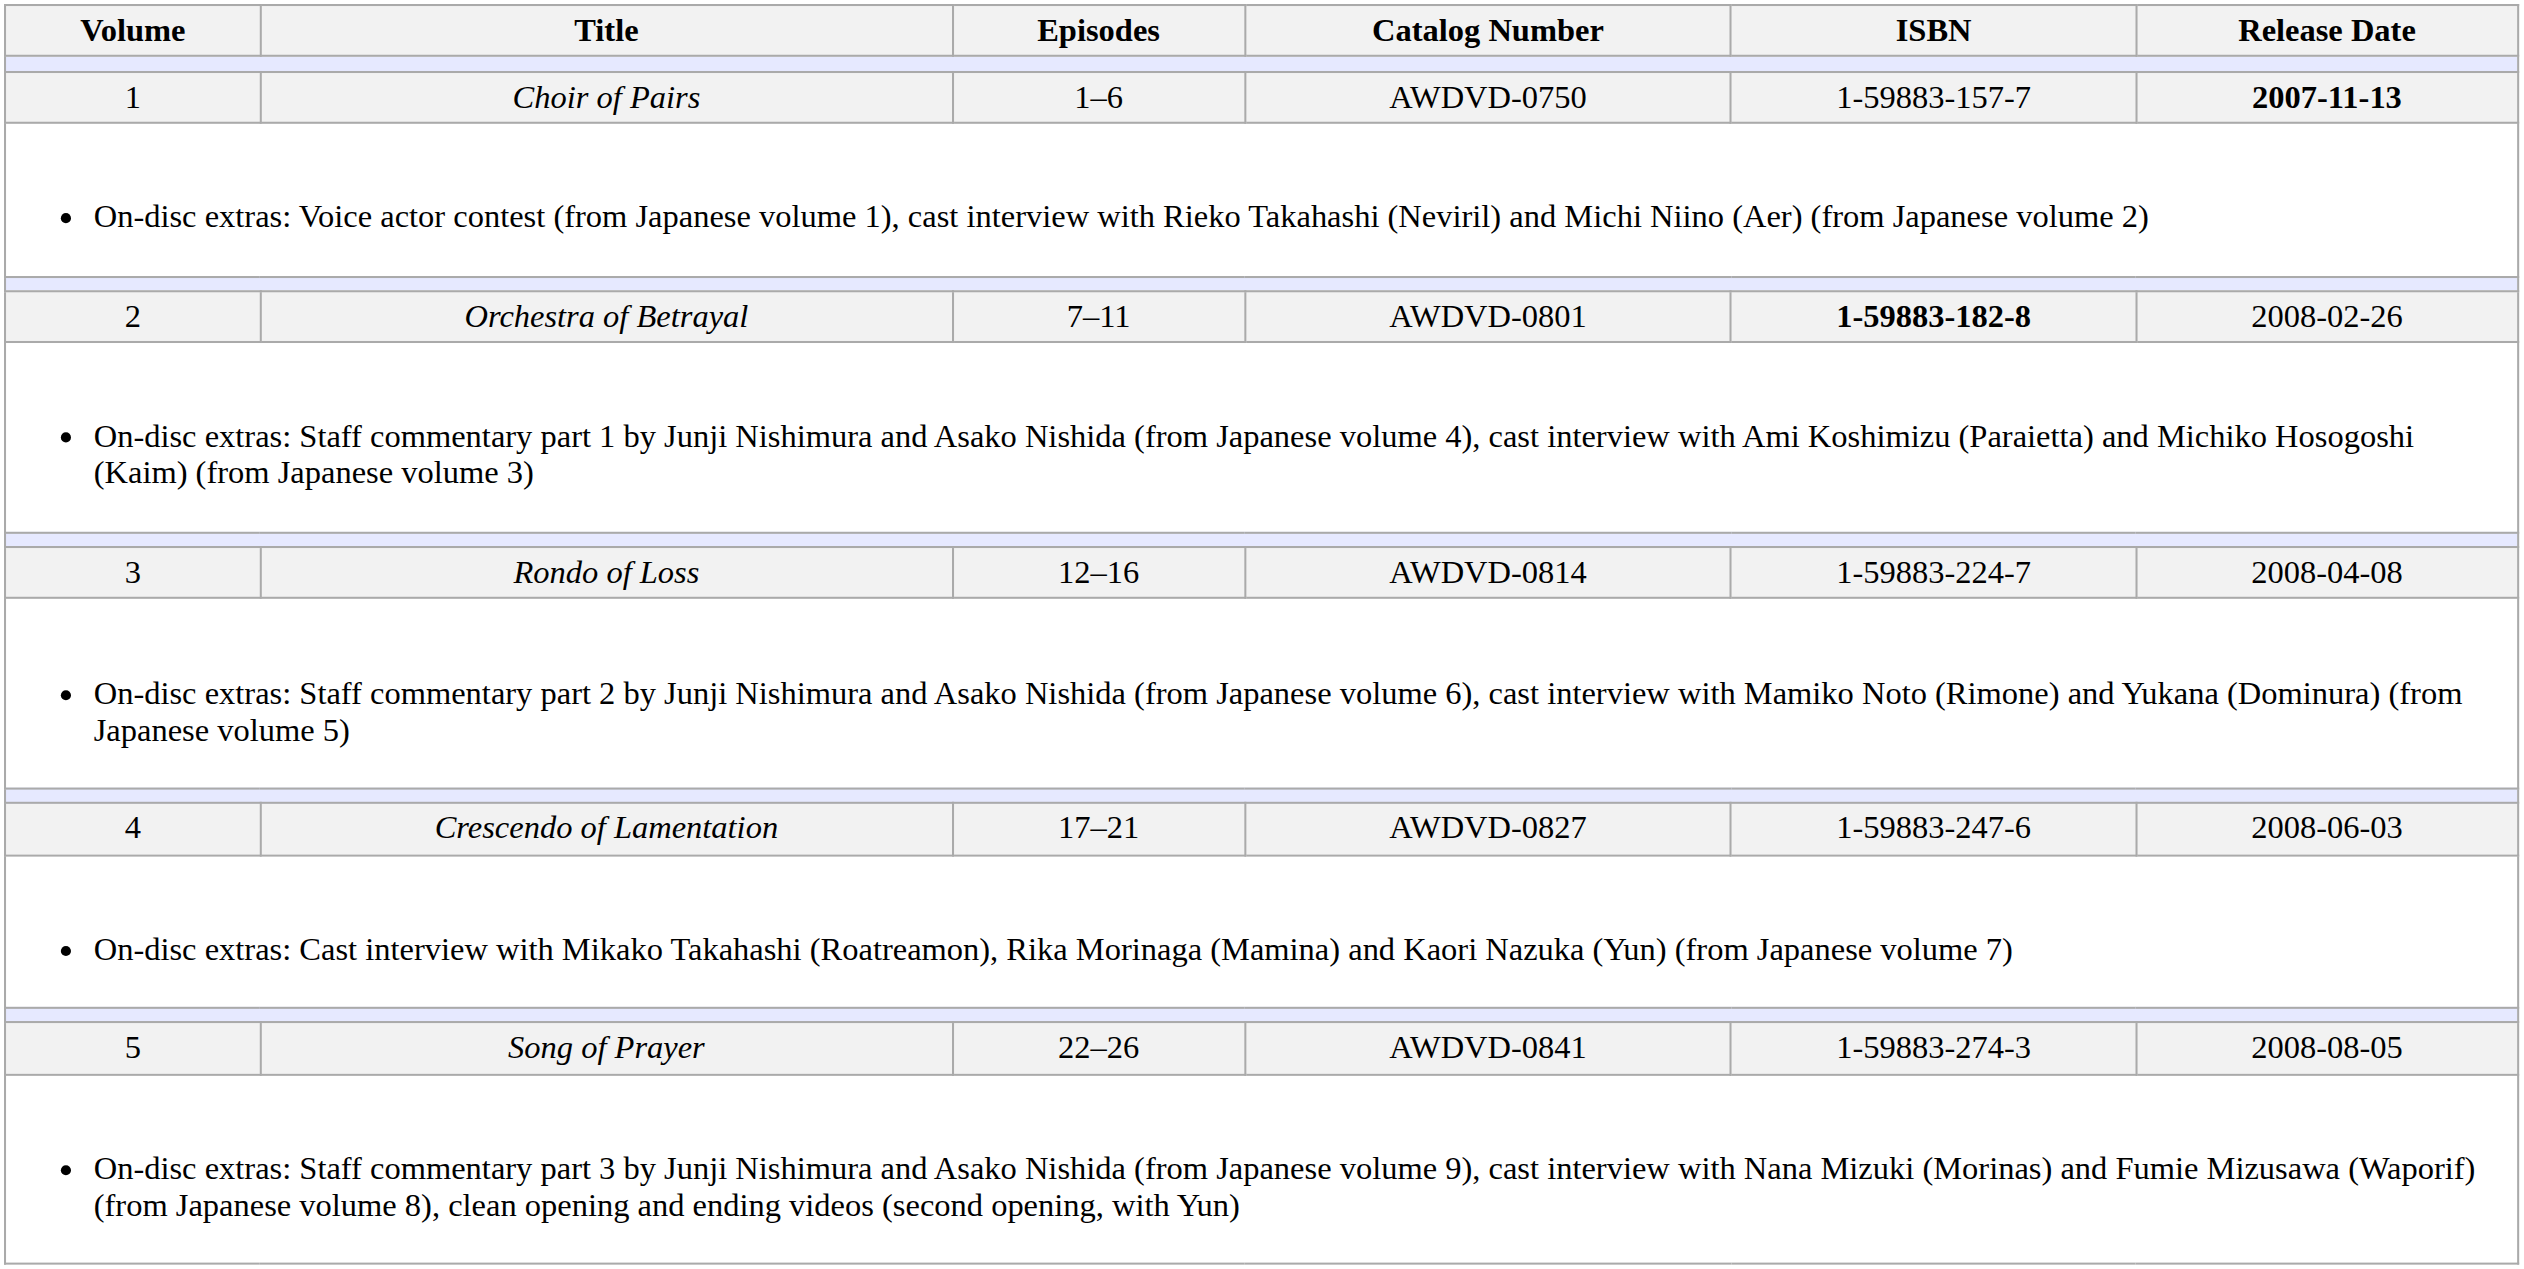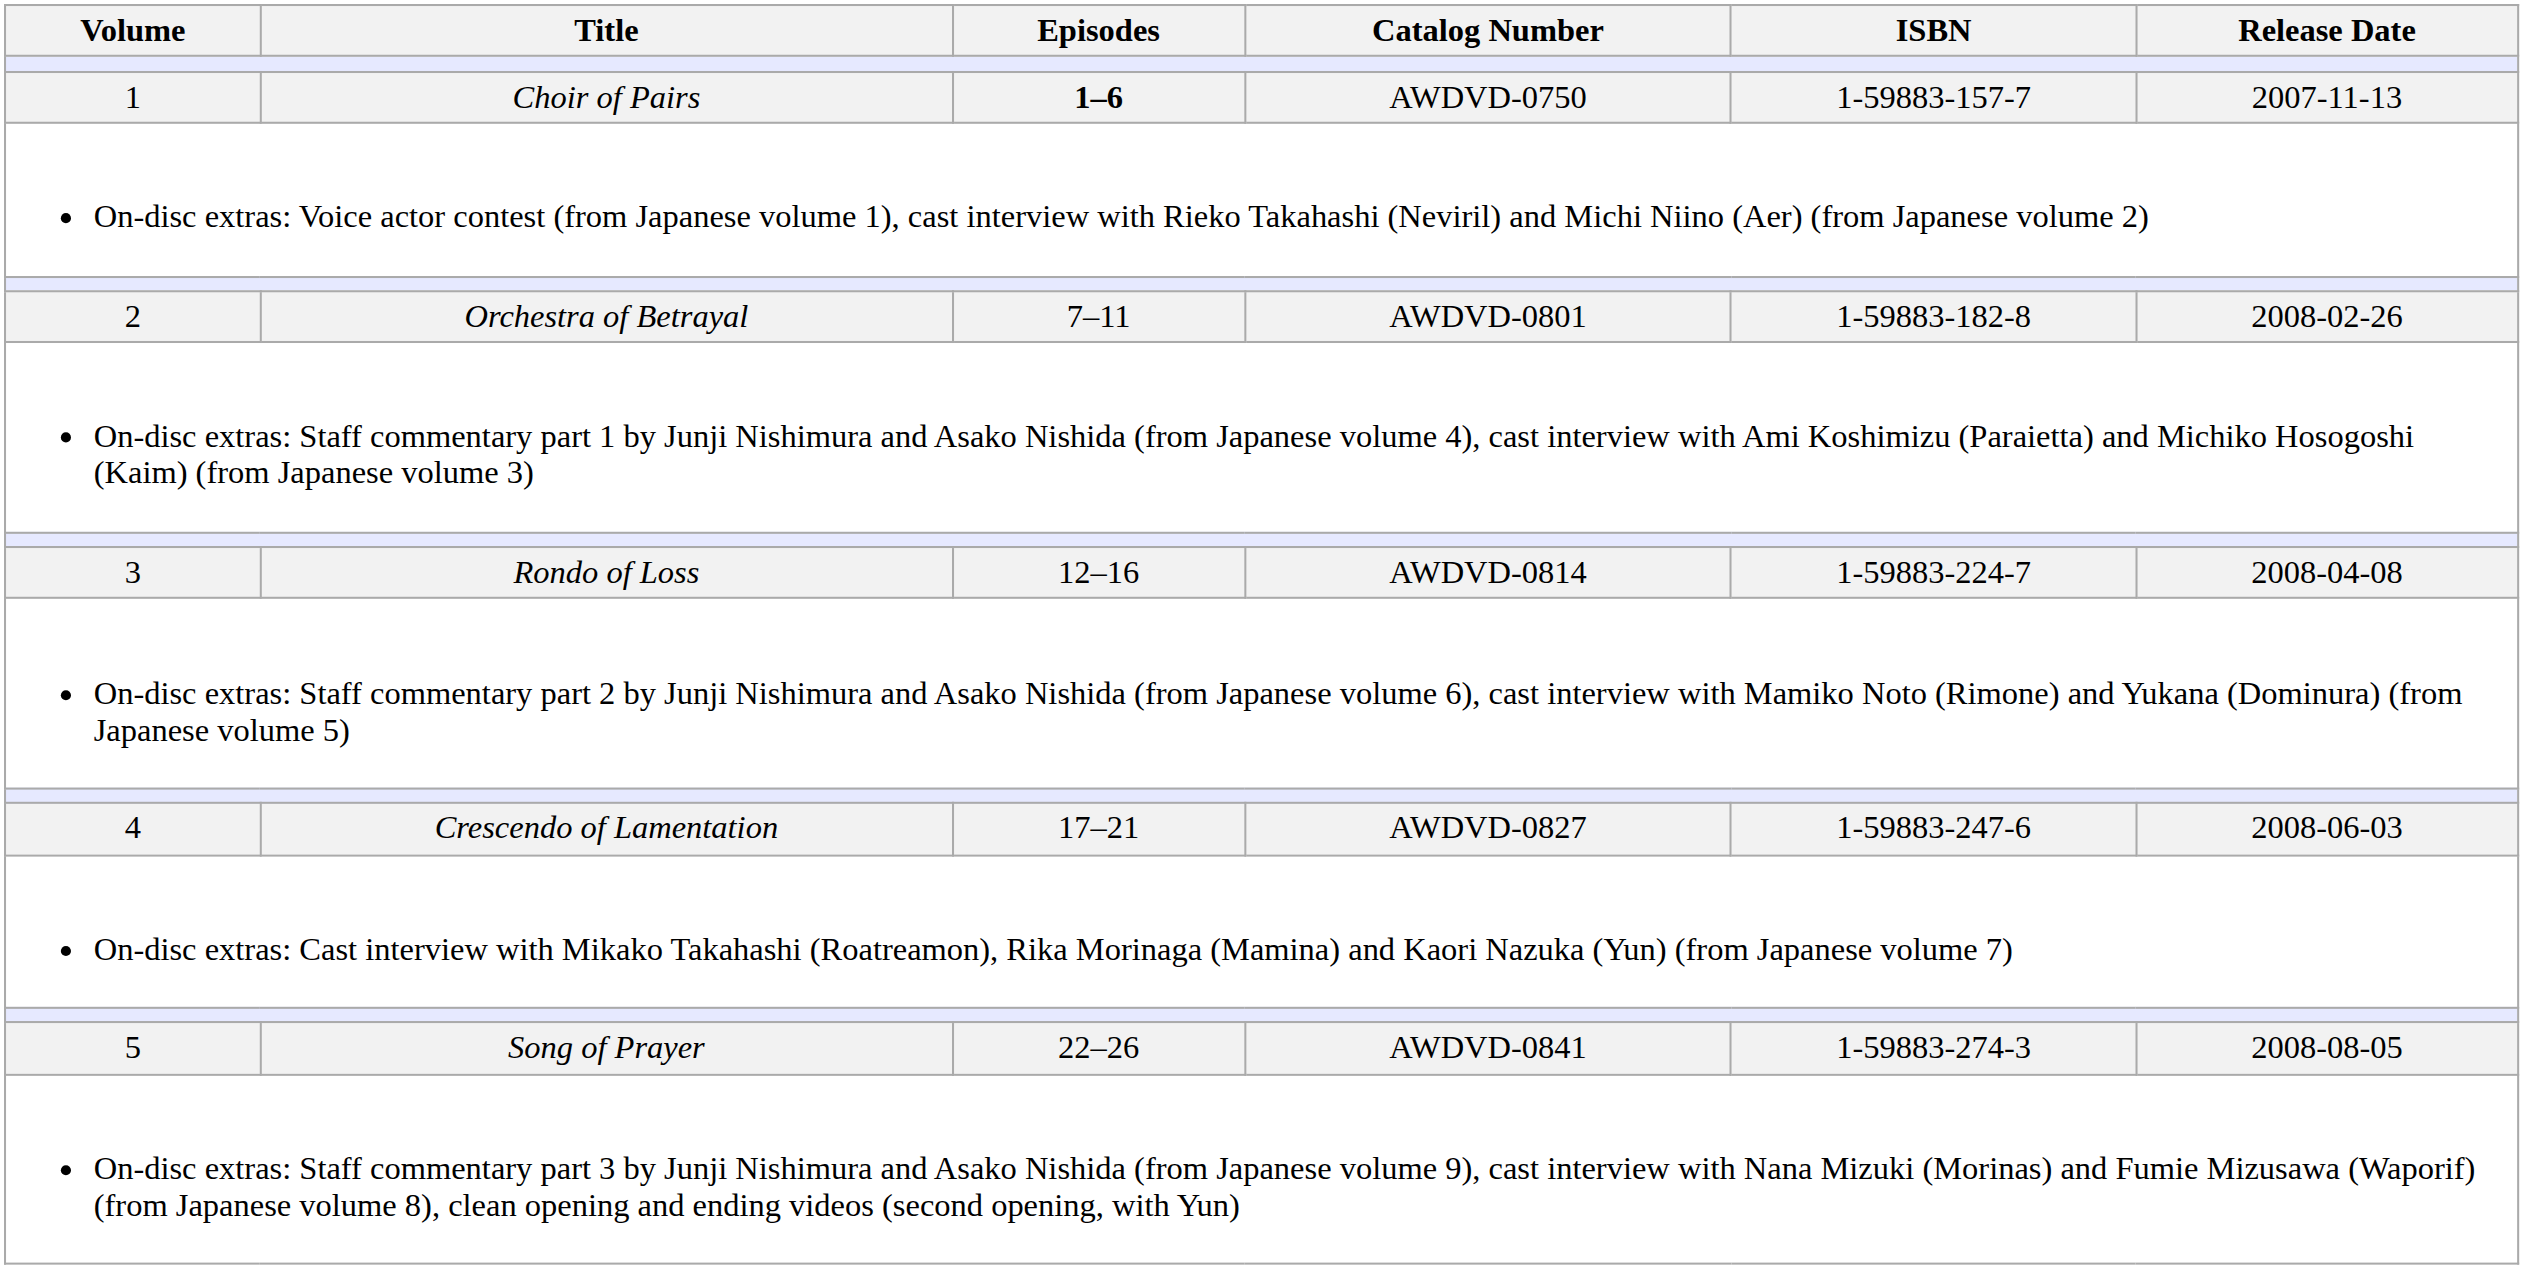1 | Episodes: normal -> bold
1 | Release Date: bold -> normal
2 | ISBN: bold -> normal
